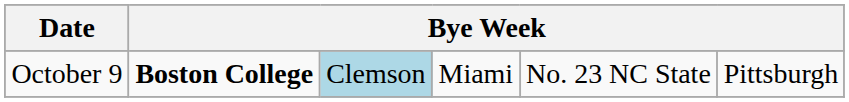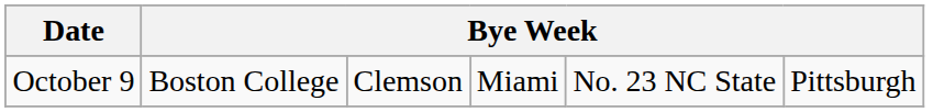October 9 | column 2: bold -> normal
October 9 | column 3: lightblue background -> no background
